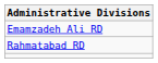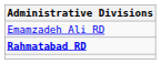row 3 | column 1: normal -> bold
